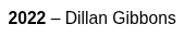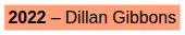row 1 | column 1: no background -> lightsalmon background
